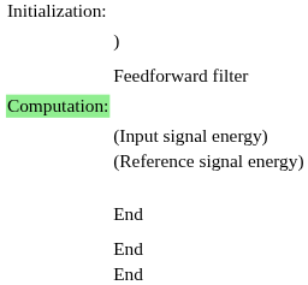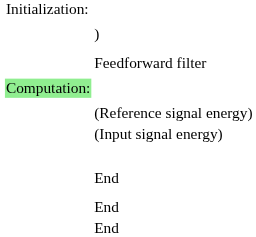row 5 | column 2: (Input signal energy) -> (Reference signal energy)
row 6 | column 2: (Reference signal energy) -> (Input signal energy)
